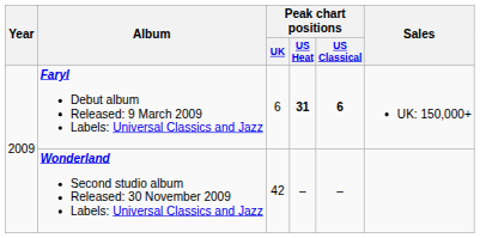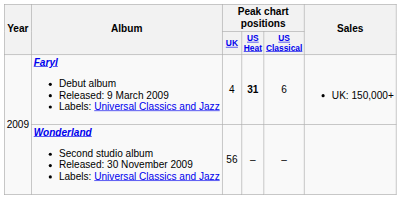row 3 | Peak chart positions / UK: 6 -> 4
row 3 | Peak chart positions / US Classical: bold -> normal
row 4 | Peak chart positions / UK: 42 -> 56
